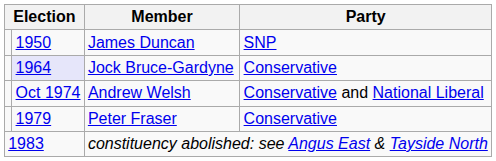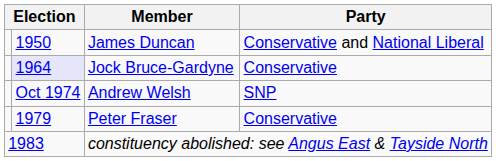James Duncan | Party: SNP -> Conservative and National Liberal
Andrew Welsh | Party: Conservative and National Liberal -> SNP
